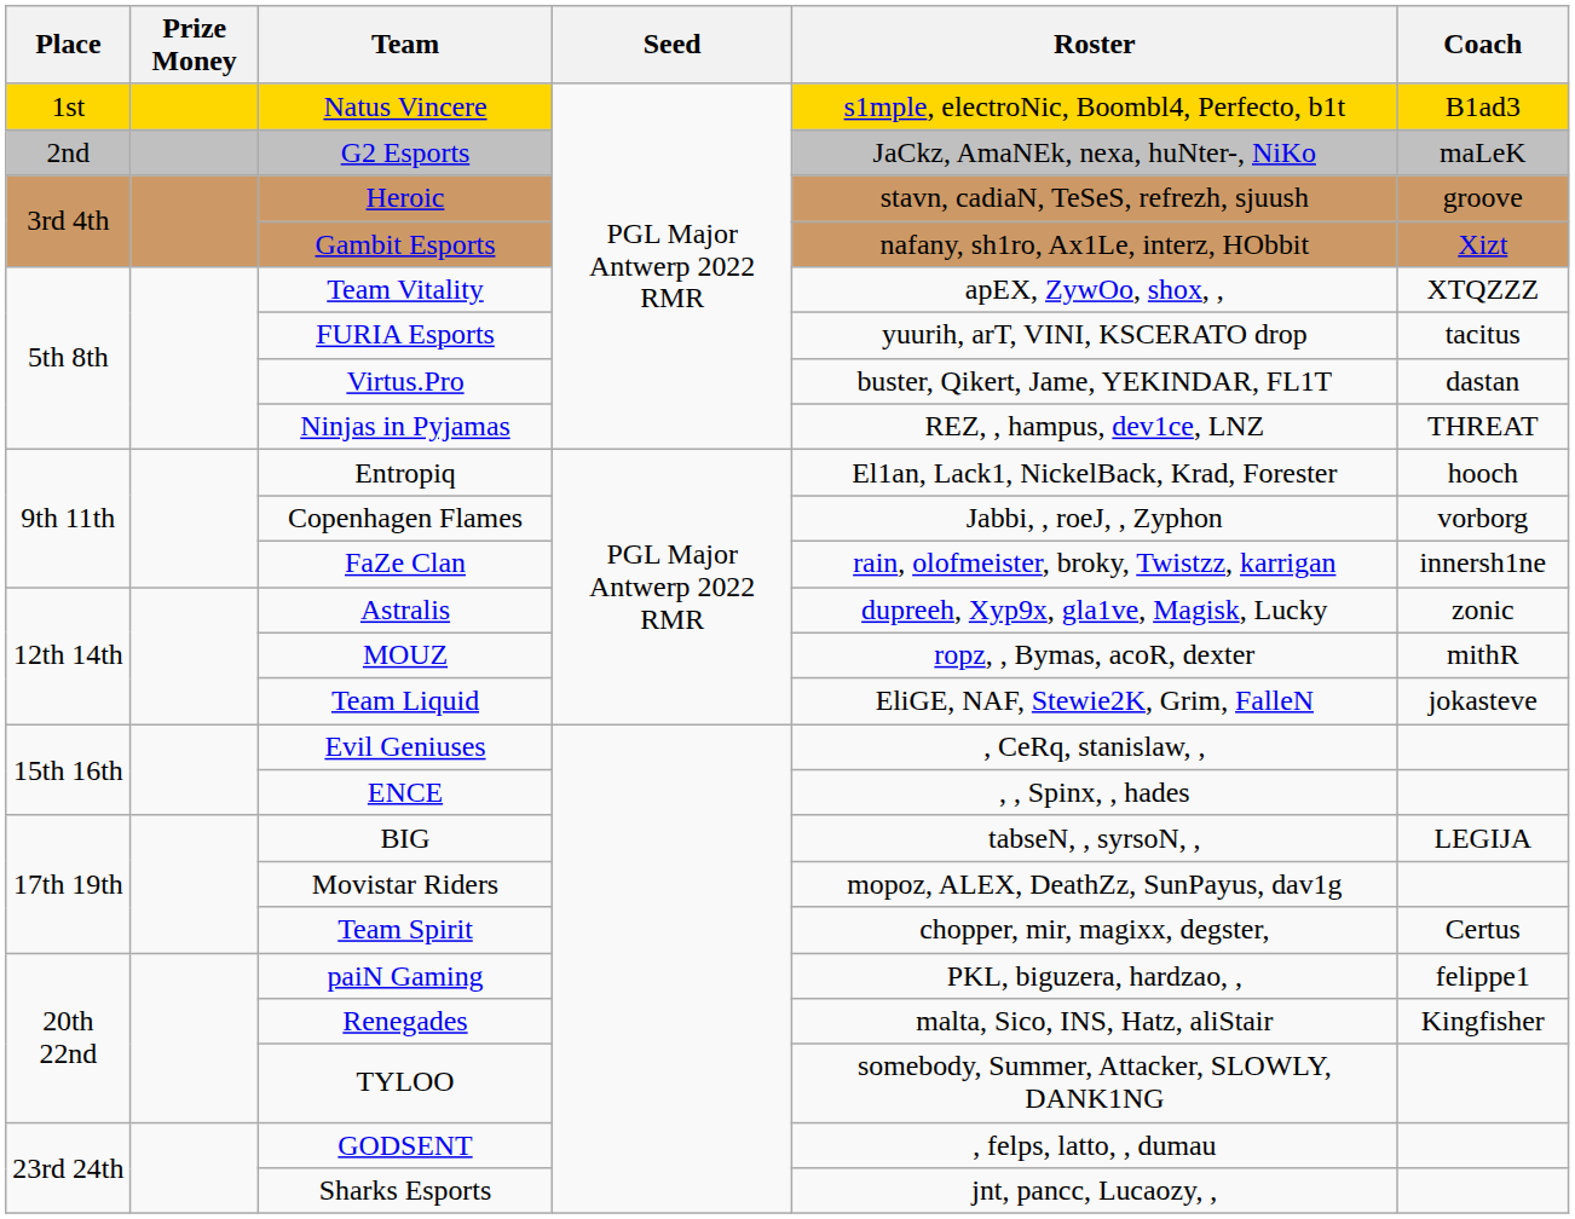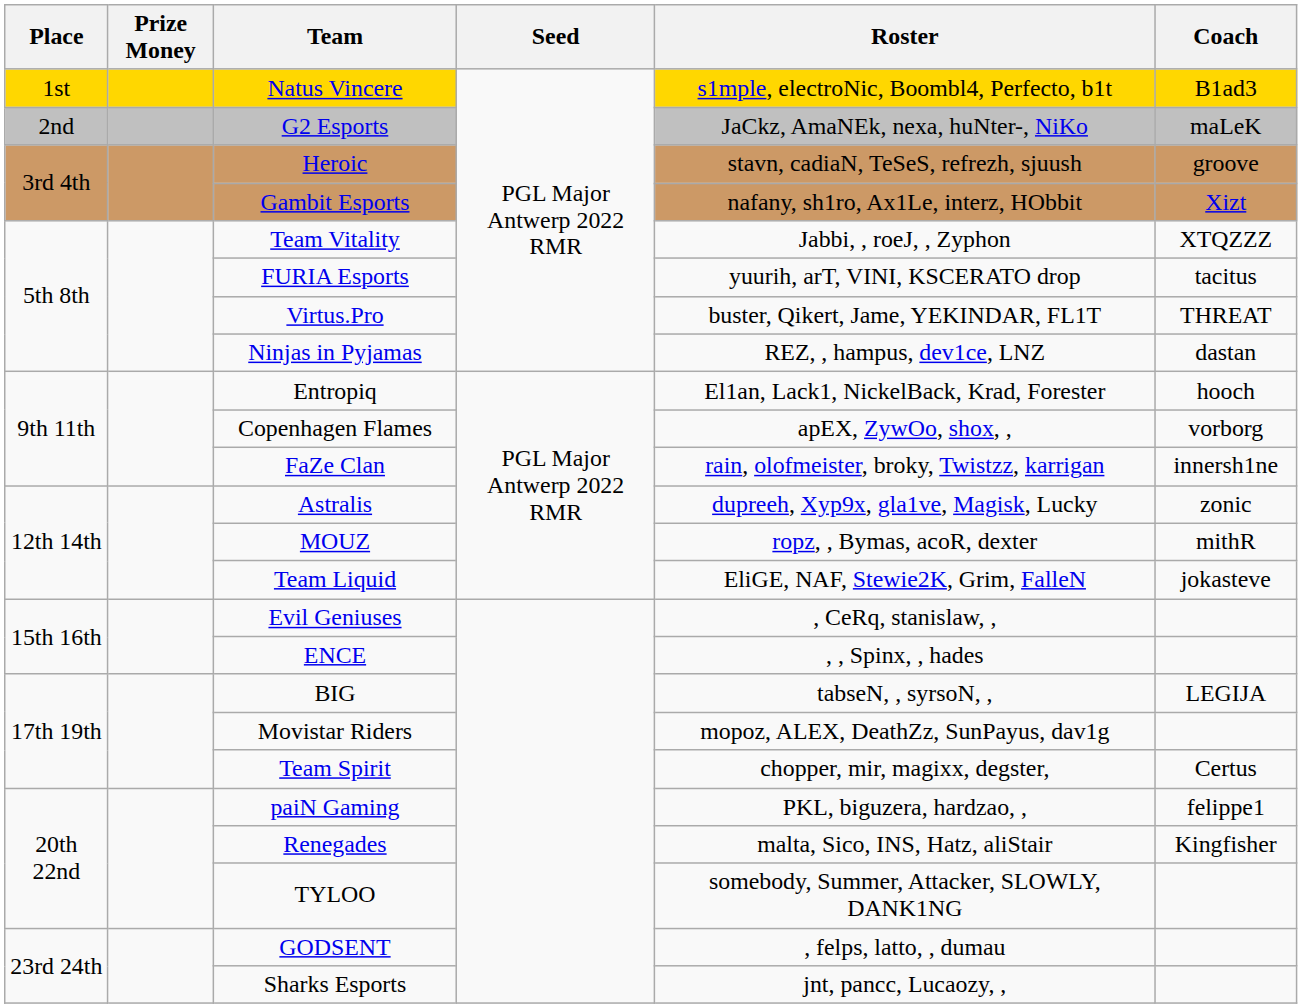Team Vitality | Roster: apEX, ZywOo, shox, , -> Jabbi, , roeJ, , Zyphon
Virtus.Pro | Coach: dastan -> THREAT
Ninjas in Pyjamas | Coach: THREAT -> dastan
Copenhagen Flames | Roster: Jabbi, , roeJ, , Zyphon -> apEX, ZywOo, shox, ,
